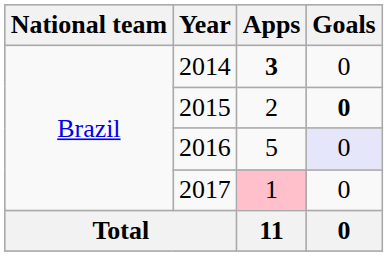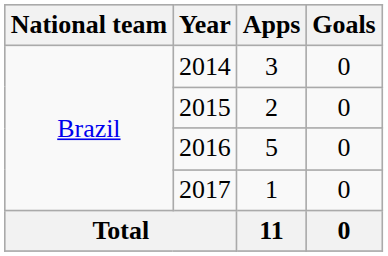2014 | Apps: bold -> normal
2015 | Goals: bold -> normal
2016 | Goals: lavender background -> no background
2017 | Apps: pink background -> no background
